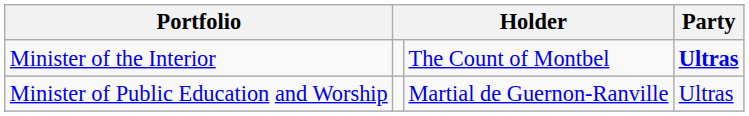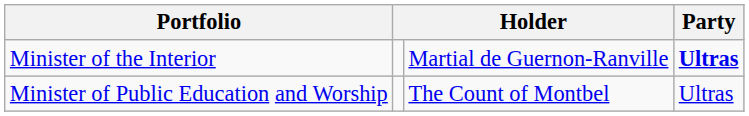Minister of the Interior | column 3: The Count of Montbel -> Martial de Guernon-Ranville
Minister of Public Education and Worship | column 3: Martial de Guernon-Ranville -> The Count of Montbel
